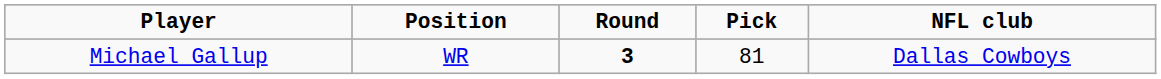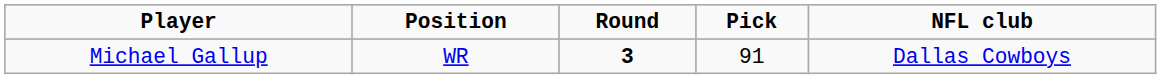Michael Gallup | Pick: 81 -> 91
